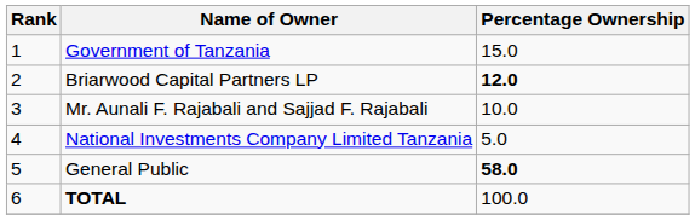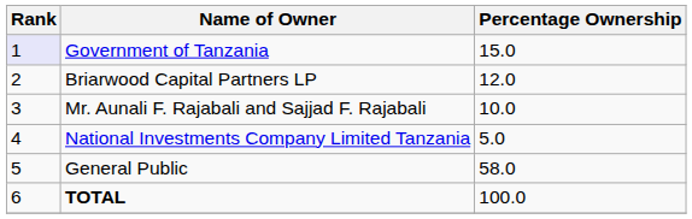Government of Tanzania | Rank: no background -> lavender background
Briarwood Capital Partners LP | Percentage Ownership: bold -> normal
General Public | Percentage Ownership: bold -> normal
